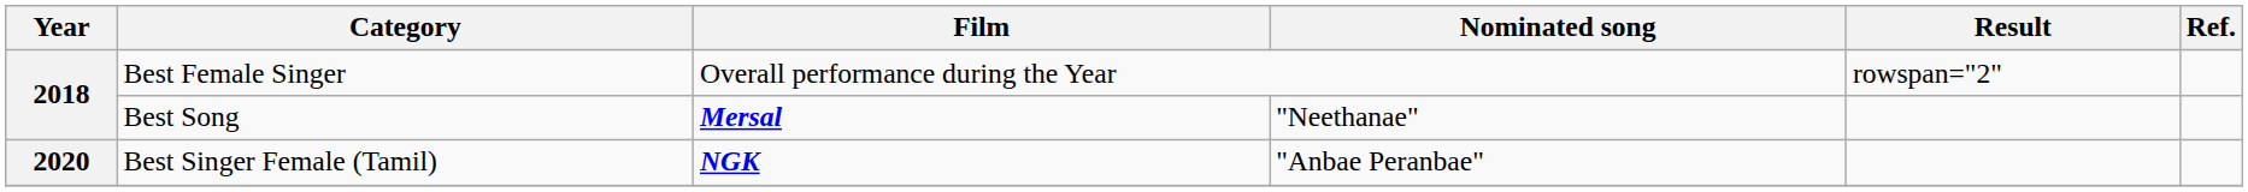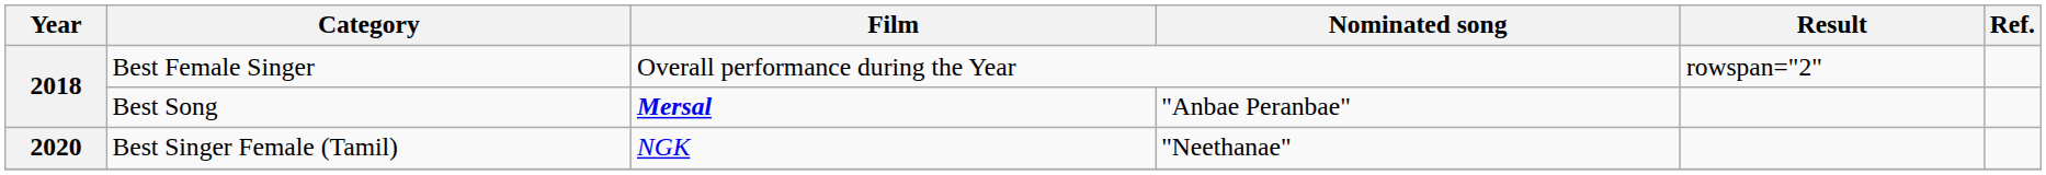Best Song | Nominated song: "Neethanae" -> "Anbae Peranbae"
Best Singer Female (Tamil) | Film: bold -> normal
Best Singer Female (Tamil) | Nominated song: "Anbae Peranbae" -> "Neethanae"
